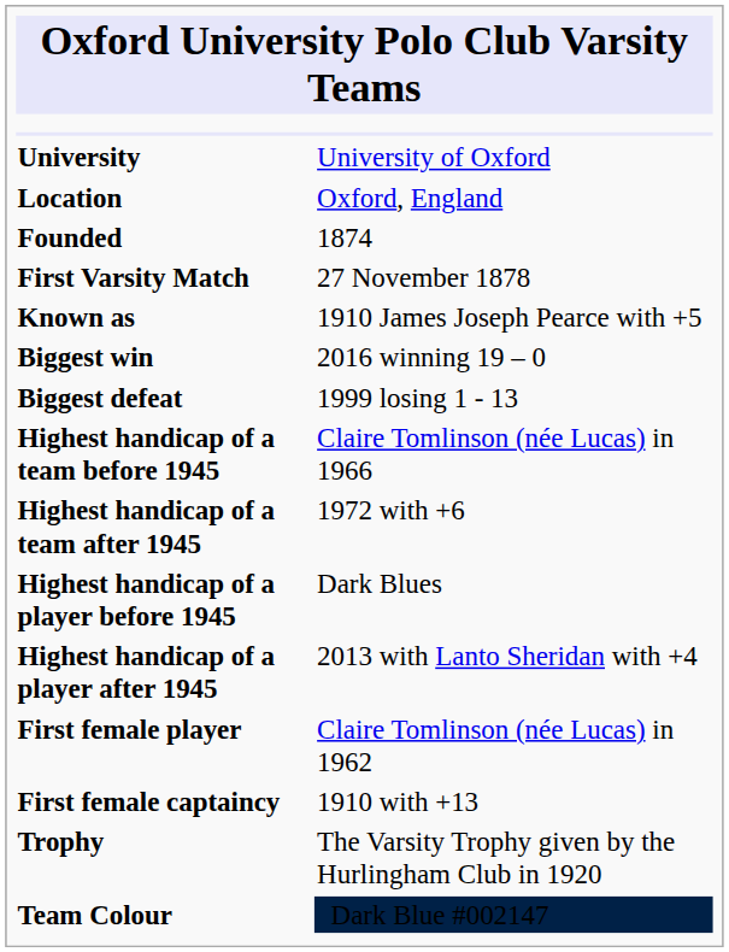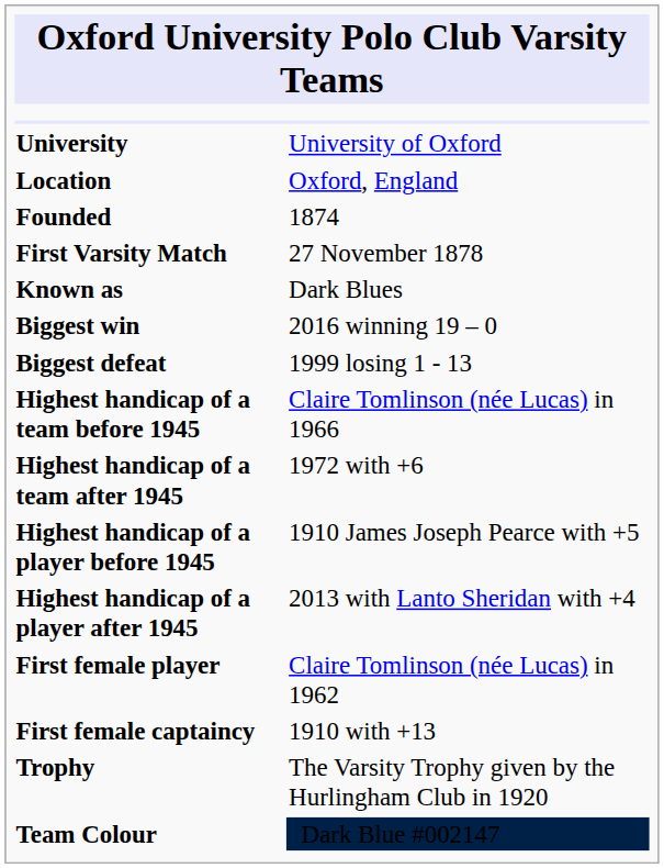row 6 | column 2: 1910 James Joseph Pearce with +5 -> Dark Blues
row 11 | column 2: Dark Blues -> 1910 James Joseph Pearce with +5
